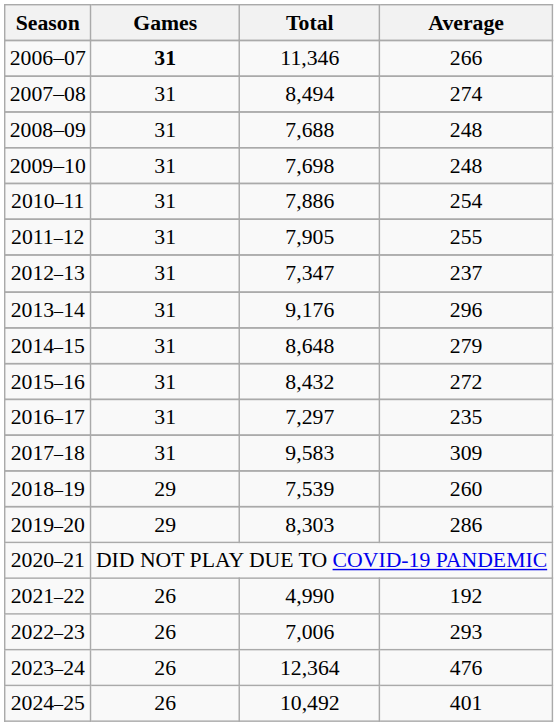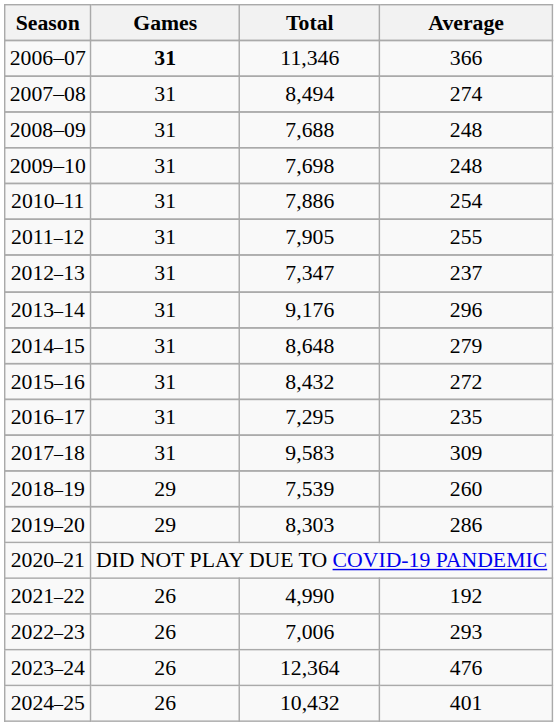2006–07 | Average: 266 -> 366
2016–17 | Total: 7,297 -> 7,295
2024–25 | Total: 10,492 -> 10,432
